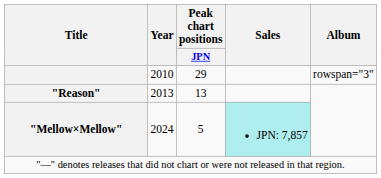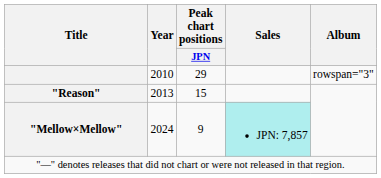"Reason" | Peak chart positions / JPN: 13 -> 15
"Mellow×Mellow" | Peak chart positions / JPN: 5 -> 9
